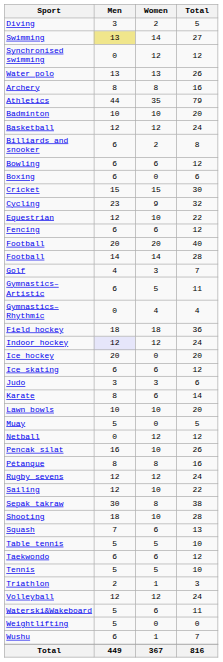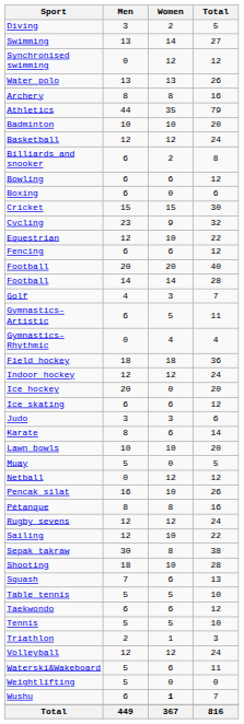Swimming | Men: khaki background -> no background
Indoor hockey | Men: lavender background -> no background
Wushu | Women: normal -> bold
